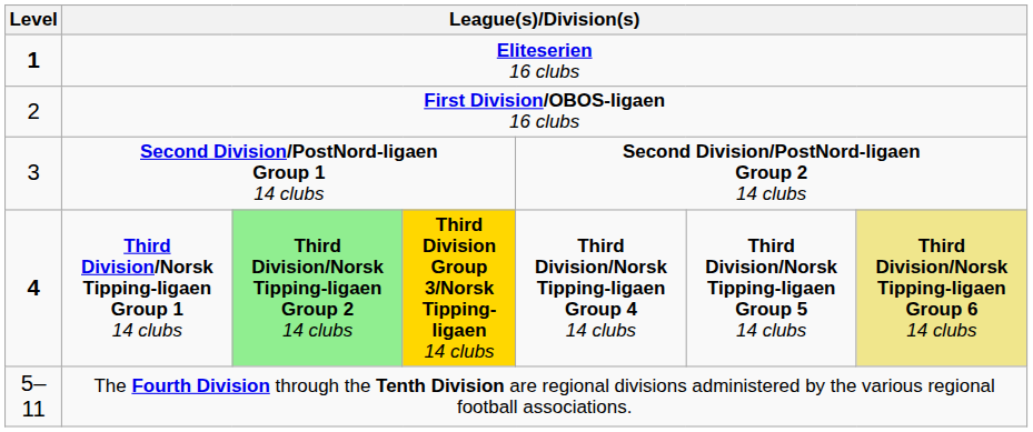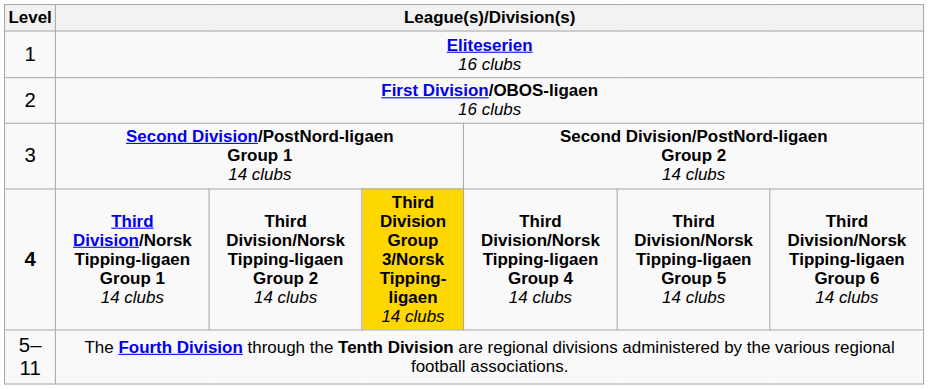Eliteserien 16 clubs | Level: bold -> normal
Third Division/Norsk Tipping-ligaen Group 1 14 clubs | column 3: lightgreen background -> no background
Third Division/Norsk Tipping-ligaen Group 1 14 clubs | column 7: khaki background -> no background
